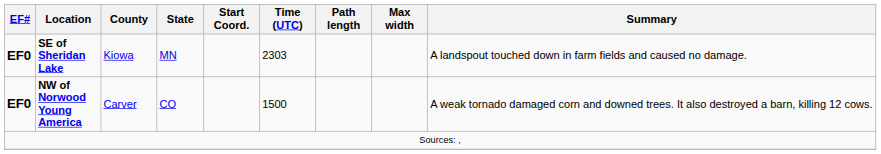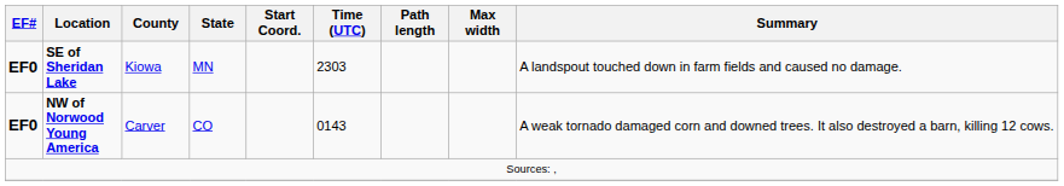NW of Norwood Young America | Time (UTC): 1500 -> 0143
